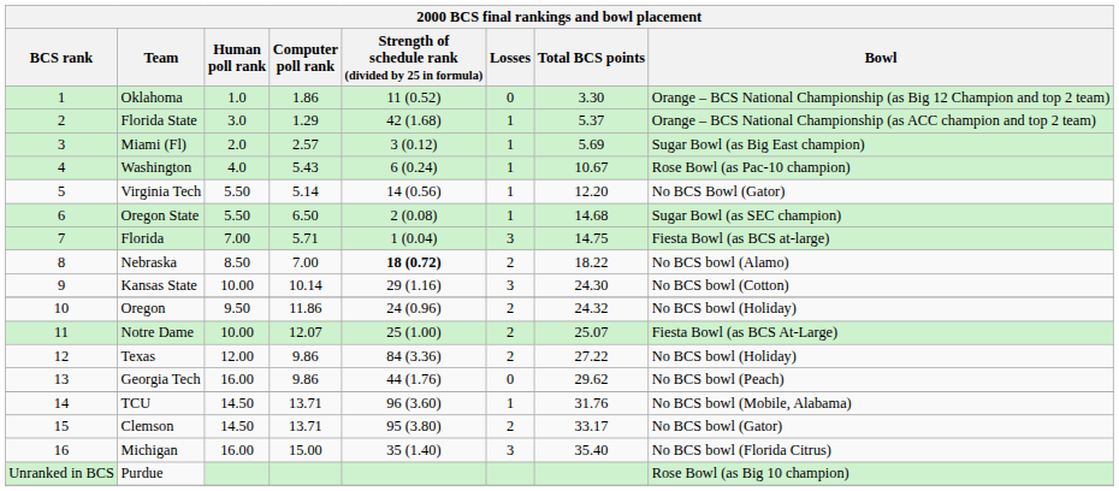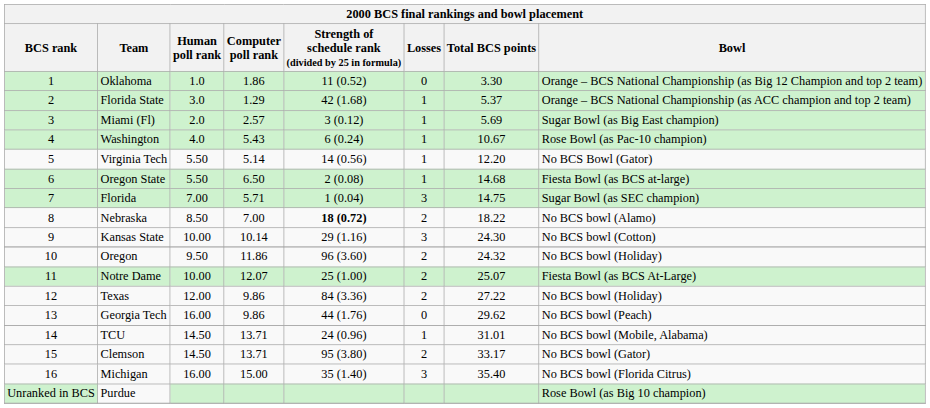Oregon State | Bowl: Sugar Bowl (as SEC champion) -> Fiesta Bowl (as BCS at-large)
Florida | Bowl: Fiesta Bowl (as BCS at-large) -> Sugar Bowl (as SEC champion)
Oregon | Strength of schedule rank (divided by 25 in formula): 24 (0.96) -> 96 (3.60)
TCU | Strength of schedule rank (divided by 25 in formula): 96 (3.60) -> 24 (0.96)
TCU | Total BCS points: 31.76 -> 31.01
